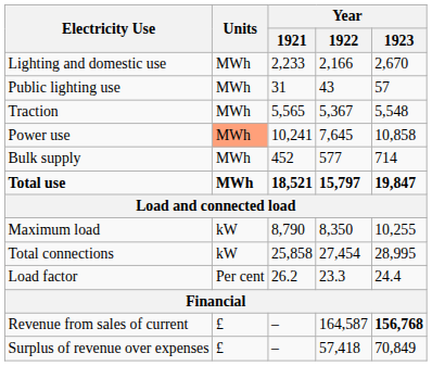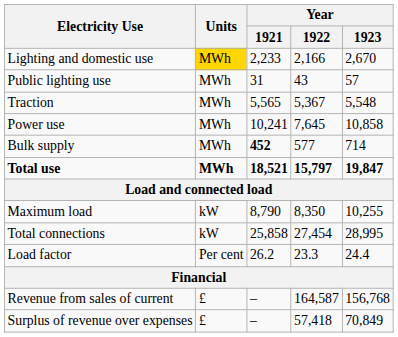Lighting and domestic use | Units: no background -> gold background
Power use | Units: lightsalmon background -> no background
Bulk supply | Year / 1921: normal -> bold
Revenue from sales of current | Year / 1923: bold -> normal
